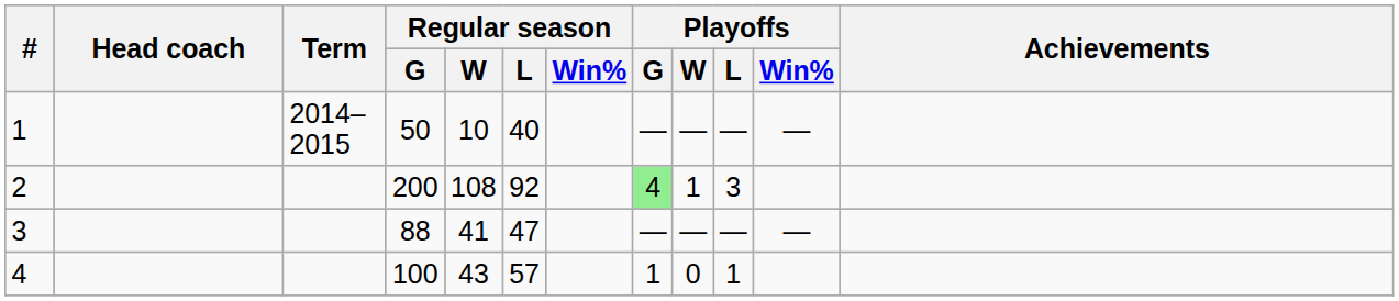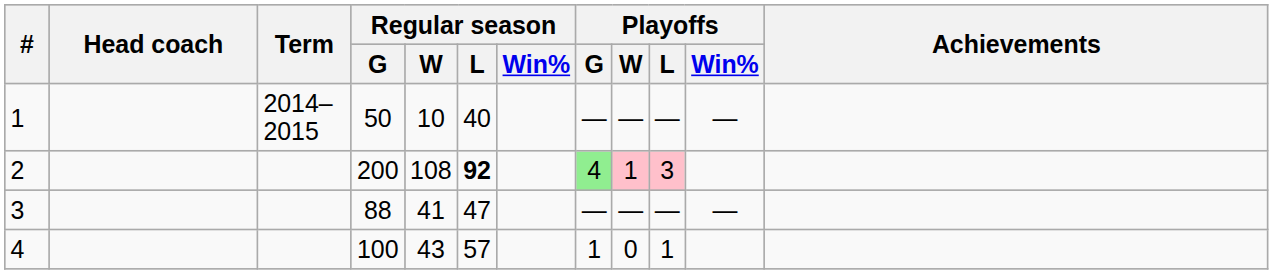2 | Regular season / L: normal -> bold
2 | Playoffs / W: no background -> pink background
2 | Playoffs / L: no background -> pink background
